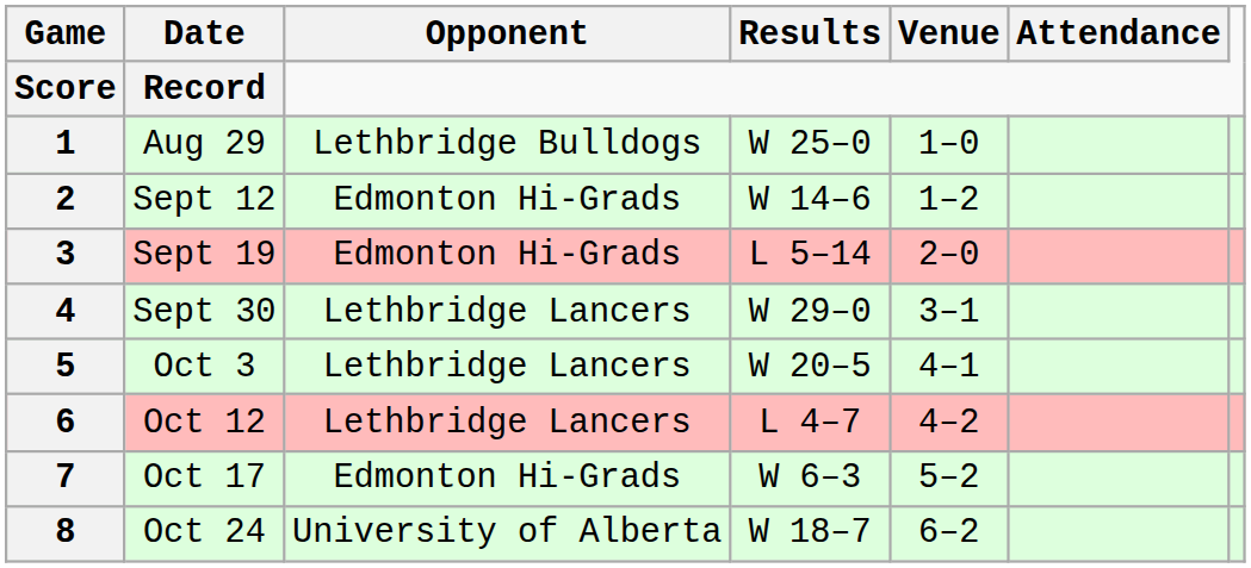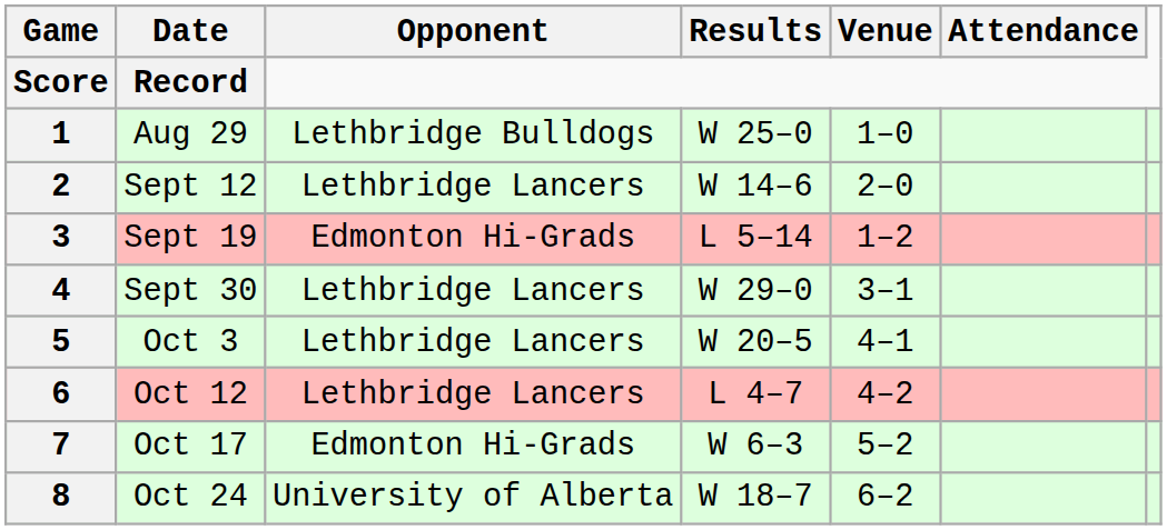2 | Opponent: Edmonton Hi-Grads -> Lethbridge Lancers
2 | Venue: 1–2 -> 2–0
3 | Venue: 2–0 -> 1–2
